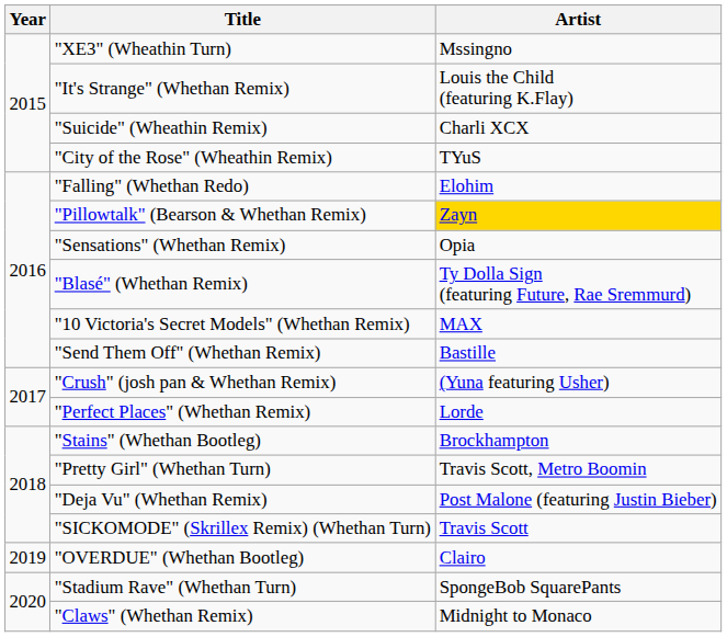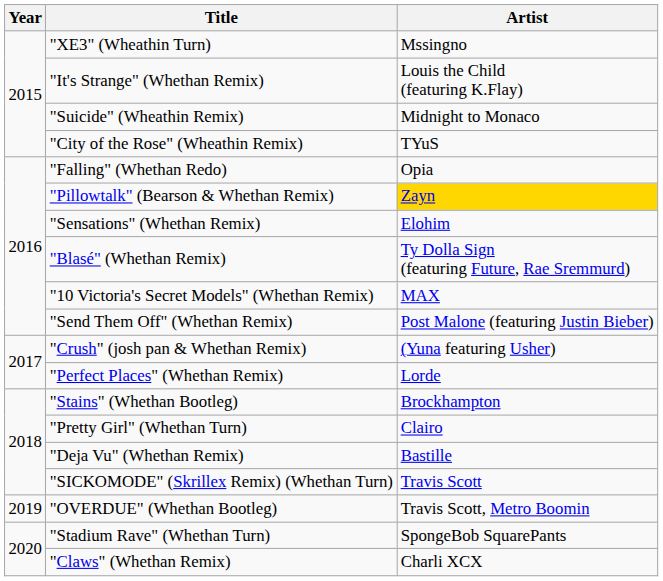"Suicide" (Wheathin Remix) | Artist: Charli XCX -> Midnight to Monaco
"Falling" (Whethan Redo) | Artist: Elohim -> Opia
"Sensations" (Whethan Remix) | Artist: Opia -> Elohim
"Send Them Off" (Whethan Remix) | Artist: Bastille -> Post Malone (featuring Justin Bieber)
"Pretty Girl" (Whethan Turn) | Artist: Travis Scott, Metro Boomin -> Clairo
"Deja Vu" (Whethan Remix) | Artist: Post Malone (featuring Justin Bieber) -> Bastille
"OVERDUE" (Whethan Bootleg) | Artist: Clairo -> Travis Scott, Metro Boomin
"Claws" (Whethan Remix) | Artist: Midnight to Monaco -> Charli XCX
